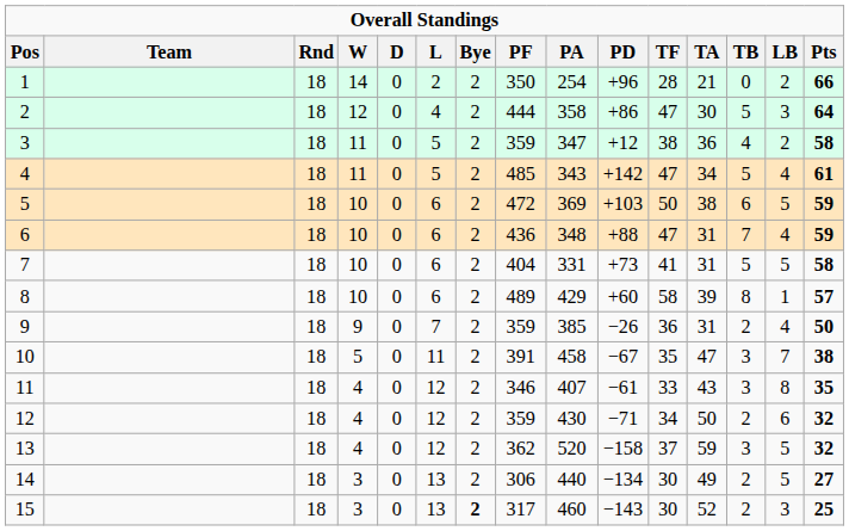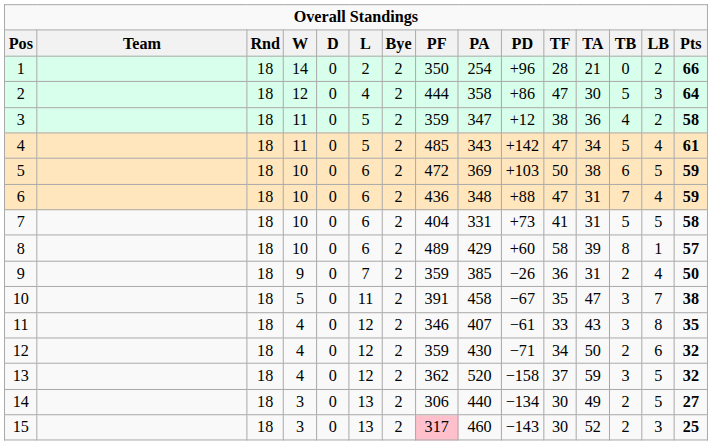15 | column 7: bold -> normal
15 | column 8: no background -> pink background
